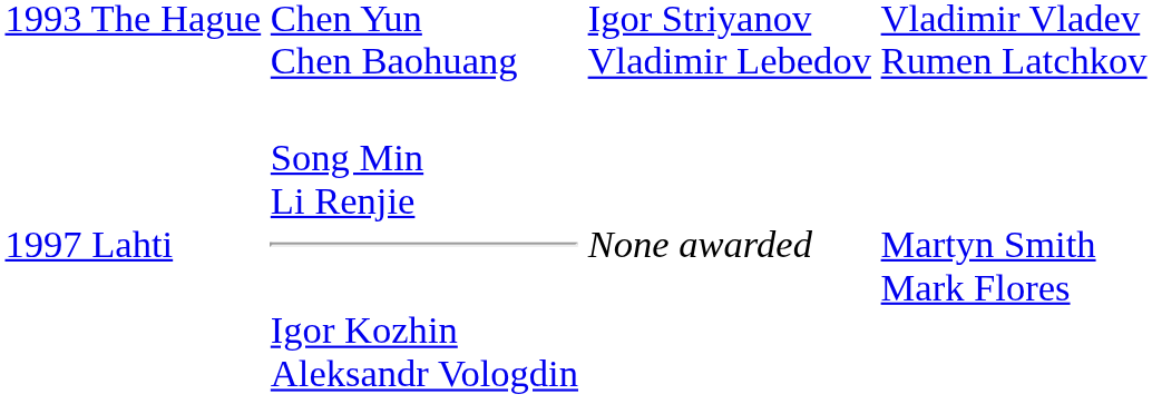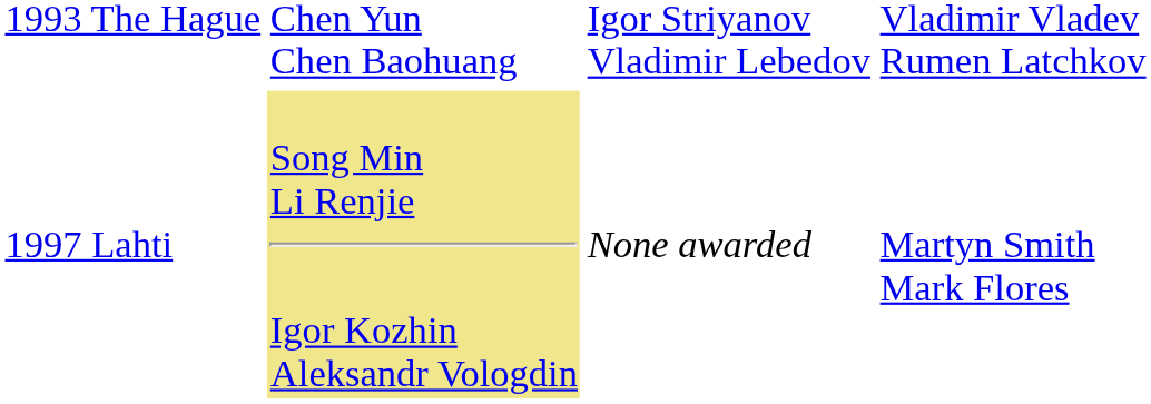1997 Lahti | column 2: no background -> khaki background
